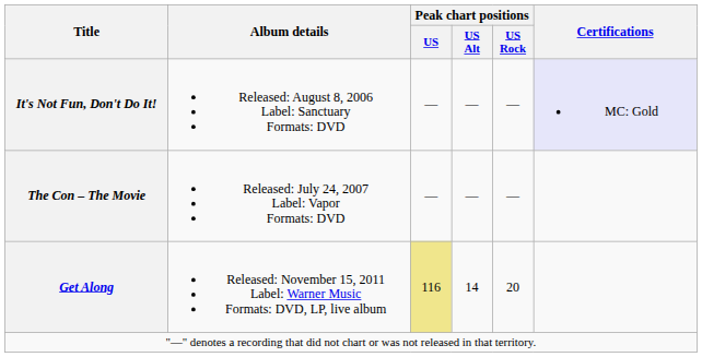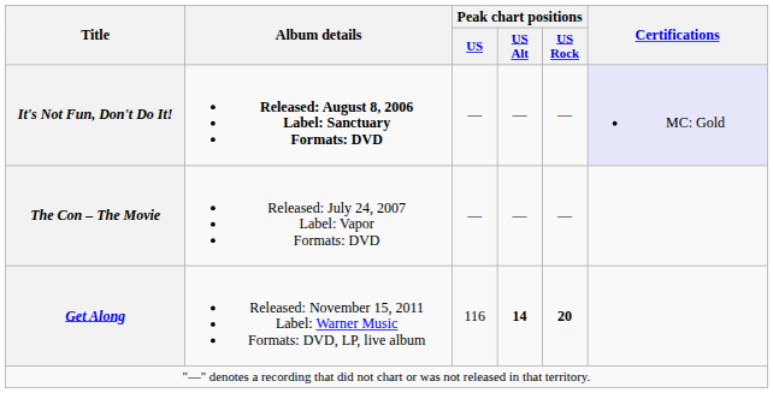It's Not Fun, Don't Do It! | Album details: normal -> bold
Get Along | Peak chart positions / US: khaki background -> no background
Get Along | Peak chart positions / US Alt: normal -> bold
Get Along | Peak chart positions / US Rock: normal -> bold
